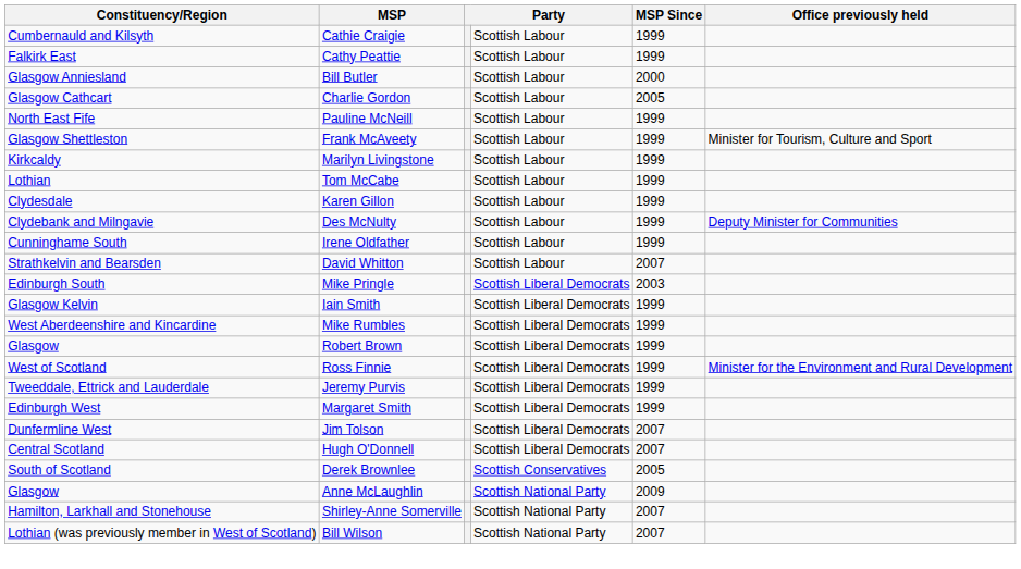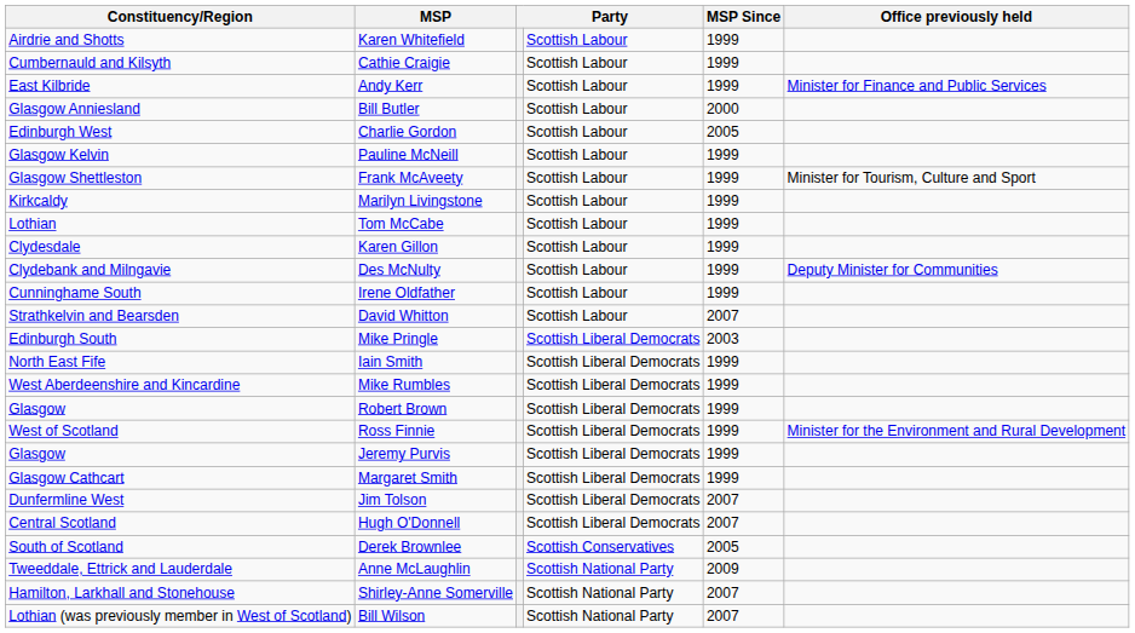+ row: Airdrie and Shotts | Karen Whitefield | Scottish Labour | 1999
+ row: East Kilbride | Andy Kerr | Scottish Labour | 1999 | Minister for Finance and Public Services
- row: Falkirk East | Cathy Peattie | Scottish Labour | 1999
Charlie Gordon | Constituency/Region: Glasgow Cathcart -> Edinburgh West
Pauline McNeill | Constituency/Region: North East Fife -> Glasgow Kelvin
Iain Smith | Constituency/Region: Glasgow Kelvin -> North East Fife
Jeremy Purvis | Constituency/Region: Tweeddale, Ettrick and Lauderdale -> Glasgow
Margaret Smith | Constituency/Region: Edinburgh West -> Glasgow Cathcart
Anne McLaughlin | Constituency/Region: Glasgow -> Tweeddale, Ettrick and Lauderdale
